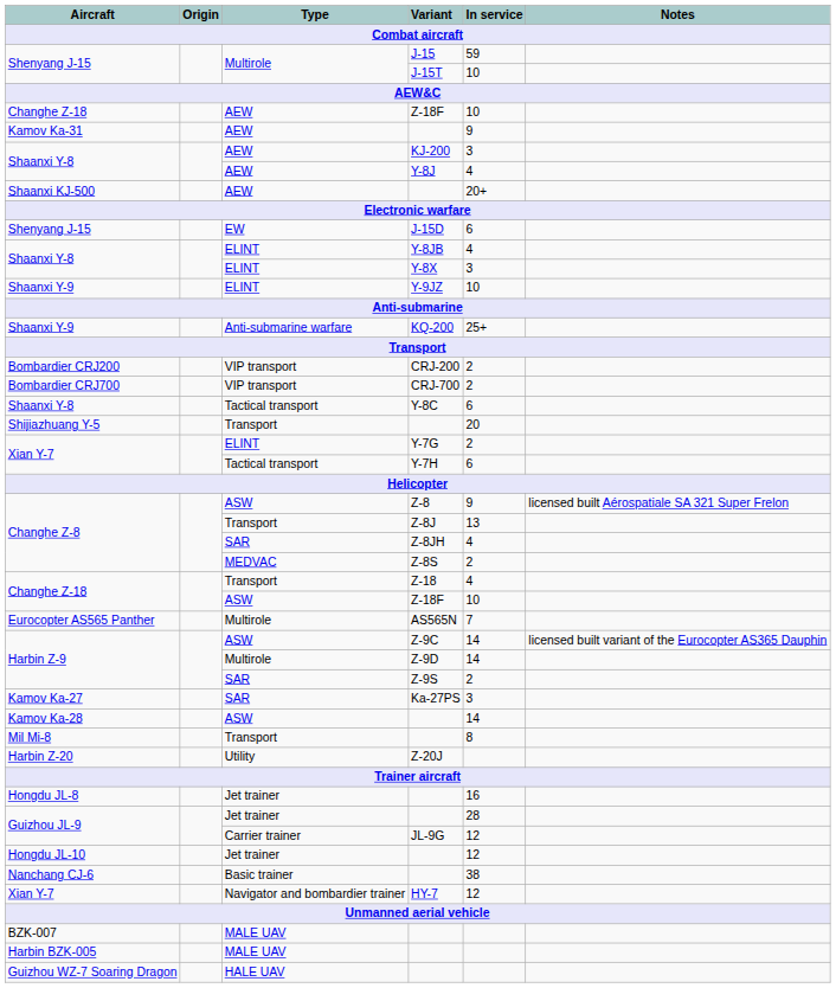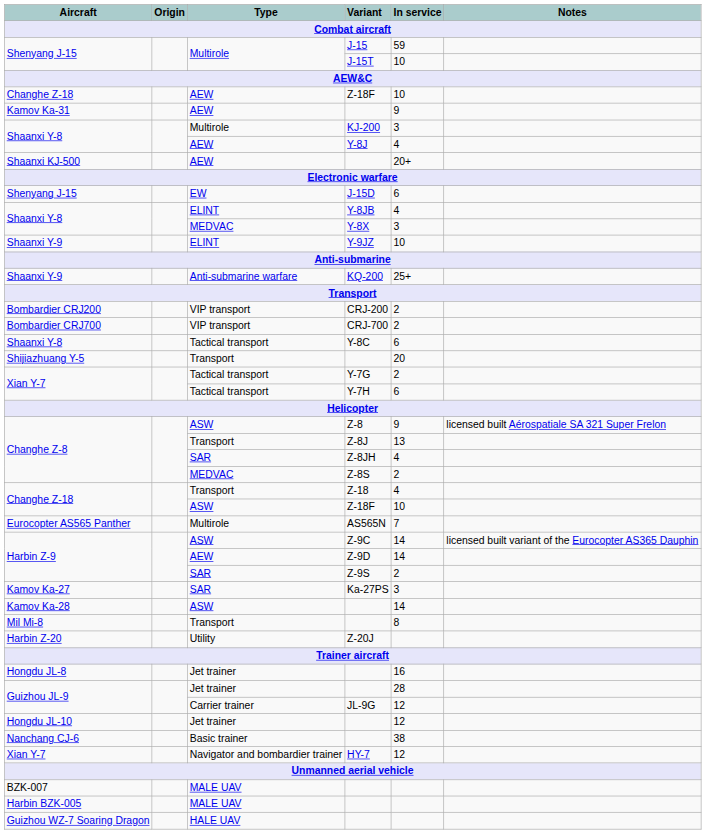KJ-200 | Type: AEW -> Multirole
Y-8X | Type: ELINT -> MEDVAC
Y-7G | Type: ELINT -> Tactical transport
Z-9D | Type: Multirole -> AEW
